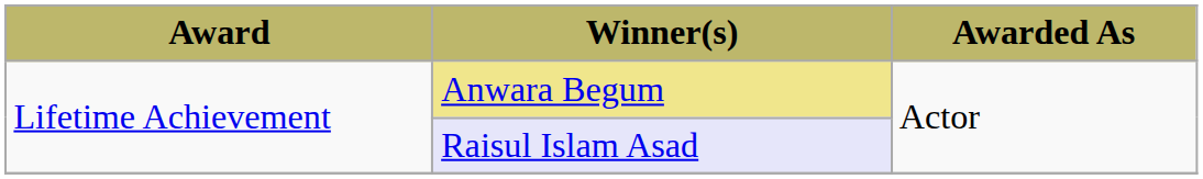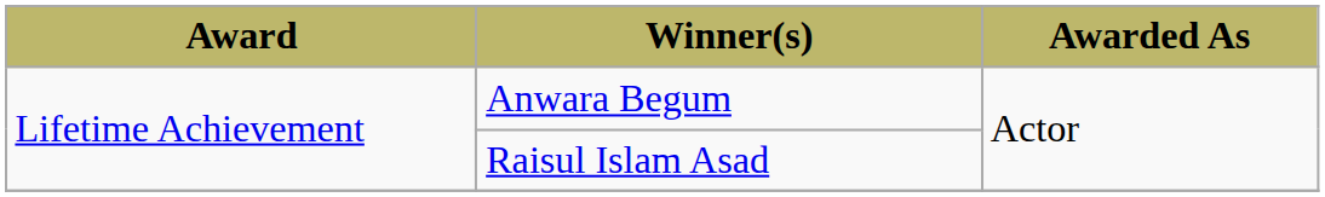Anwara Begum | Winner(s): khaki background -> no background
Raisul Islam Asad | Winner(s): lavender background -> no background
